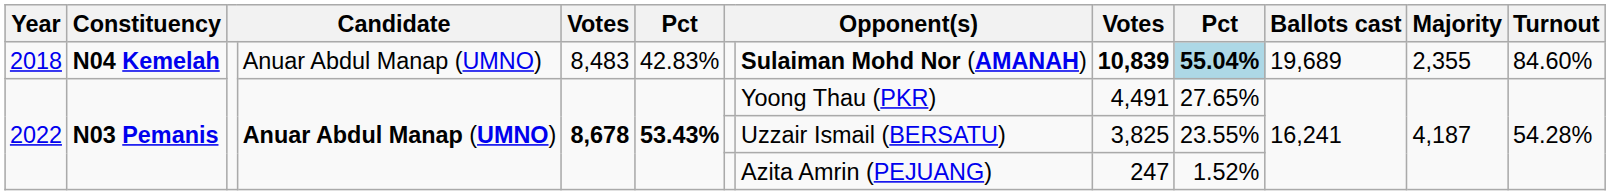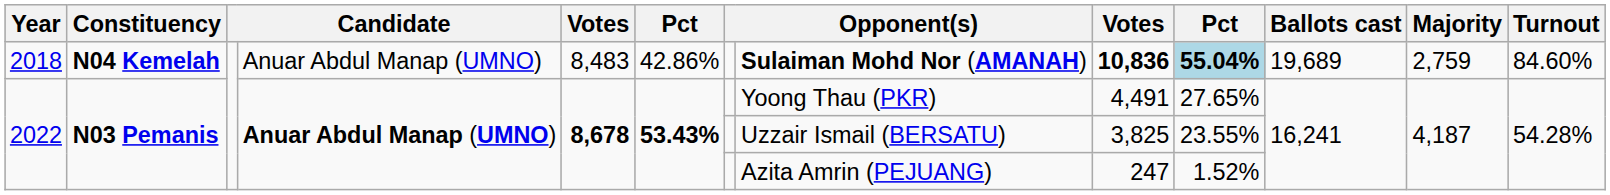2018 | column 6: 42.83% -> 42.86%
2018 | column 9: 10,839 -> 10,836
2018 | Majority: 2,355 -> 2,759
